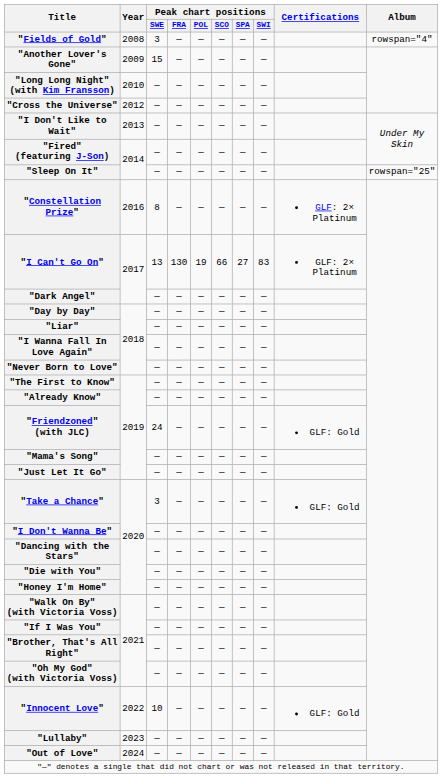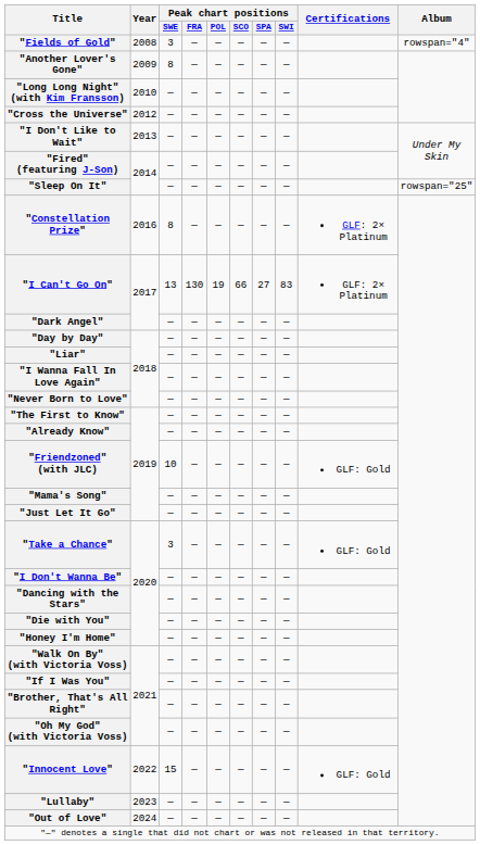"Another Lover's Gone" | Peak chart positions / SWE: 15 -> 8
"Friendzoned" (with JLC) | Peak chart positions / SWE: 24 -> 10
"Innocent Love" | Peak chart positions / SWE: 10 -> 15
